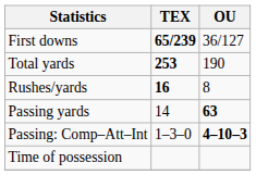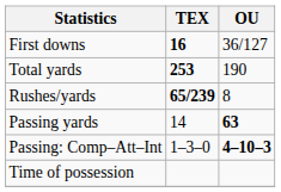First downs | TEX: 65/239 -> 16
Rushes/yards | TEX: 16 -> 65/239
